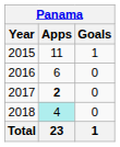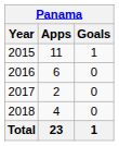2017 | Apps: bold -> normal
2018 | Apps: paleturquoise background -> no background
